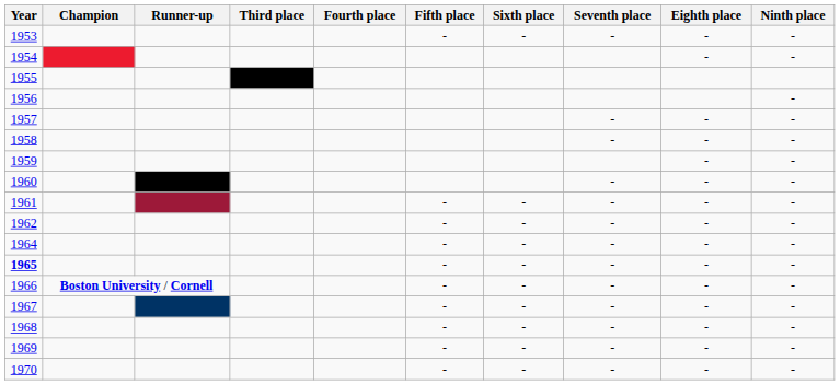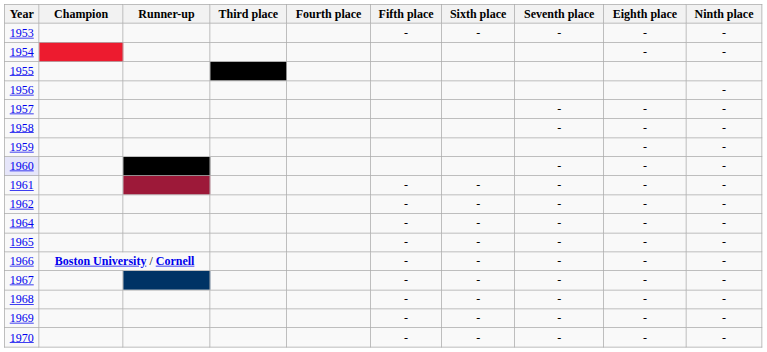1960 | Year: no background -> lavender background
1965 | Year: bold -> normal
